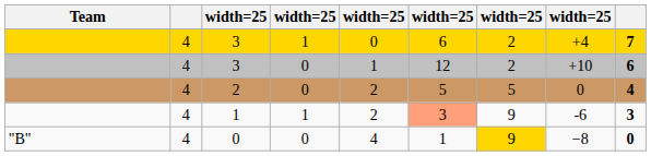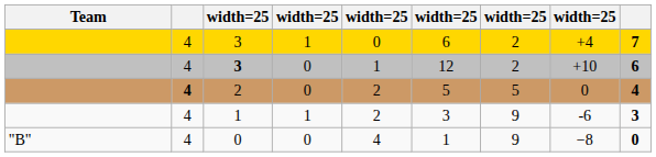row 3 | column 3: normal -> bold
row 4 | column 2: normal -> bold
row 5 | column 6: lightsalmon background -> no background
row 6 | column 7: gold background -> no background
